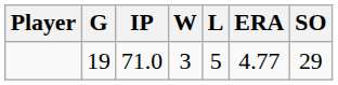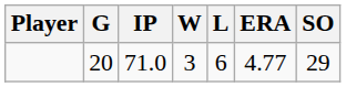row 2 | G: 19 -> 20
row 2 | L: 5 -> 6
